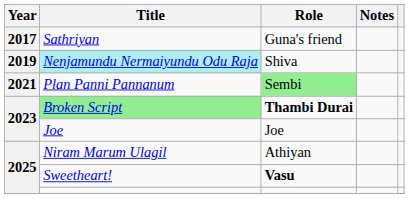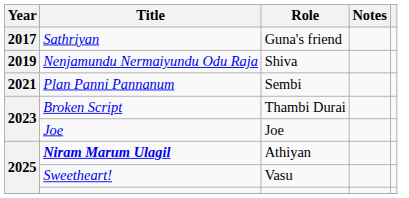Nenjamundu Nermaiyundu Odu Raja | Title: paleturquoise background -> no background
Plan Panni Pannanum | Role: lightgreen background -> no background
Broken Script | Title: lightgreen background -> no background
Broken Script | Role: bold -> normal
Niram Marum Ulagil | Title: normal -> bold
Sweetheart! | Role: bold -> normal
